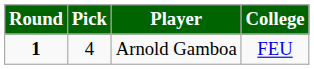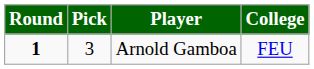Arnold Gamboa | Pick: 4 -> 3
